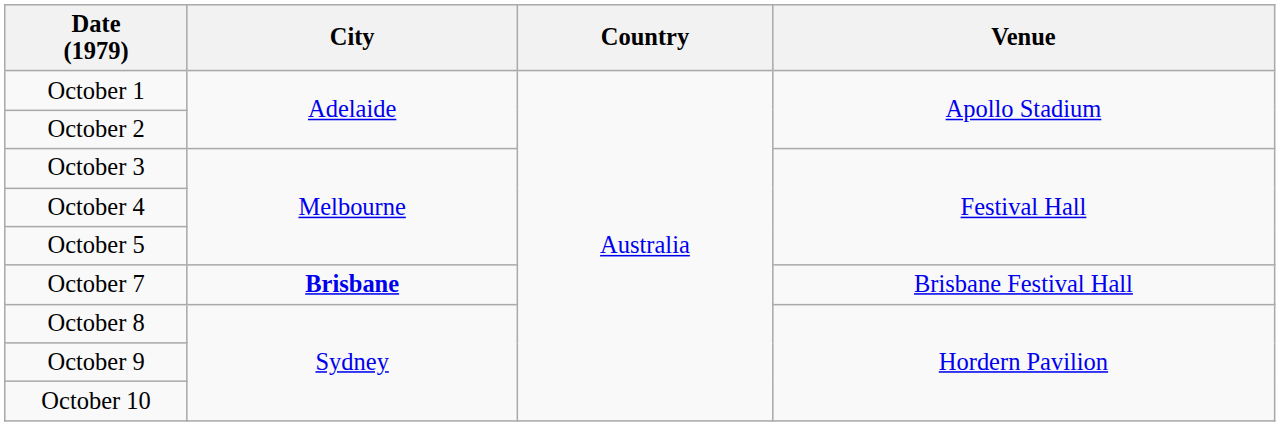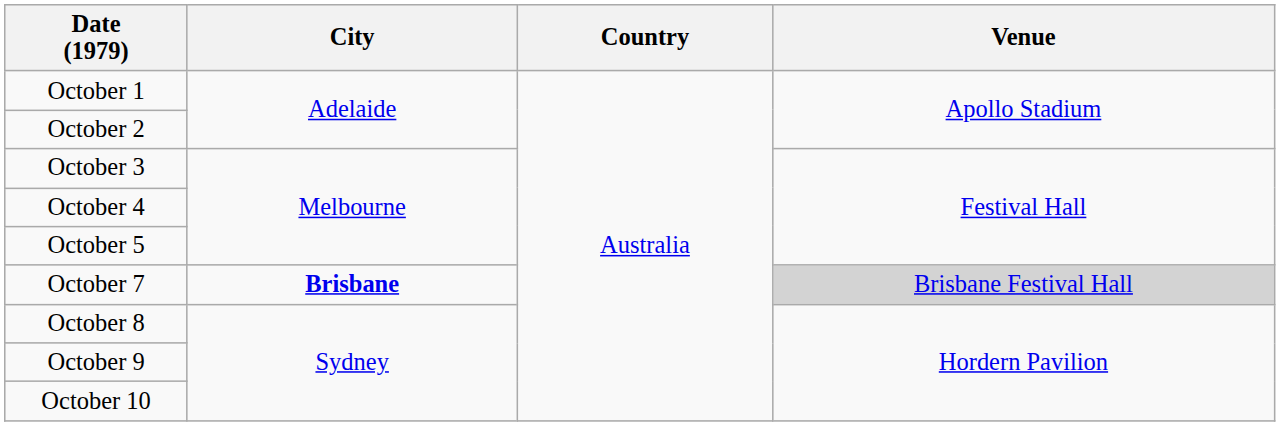October 7 | Venue: no background -> lightgrey background
